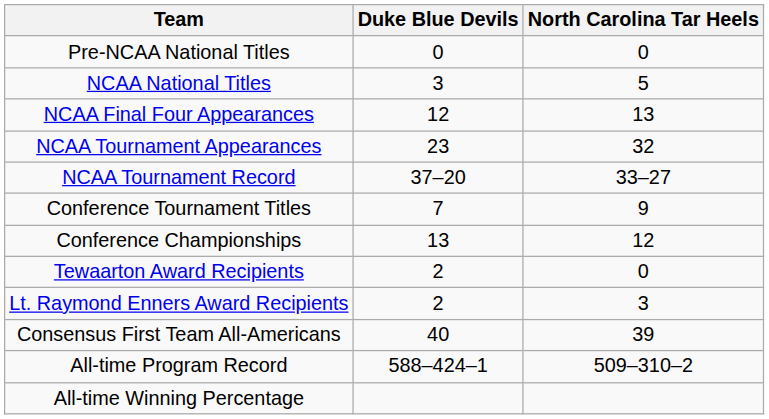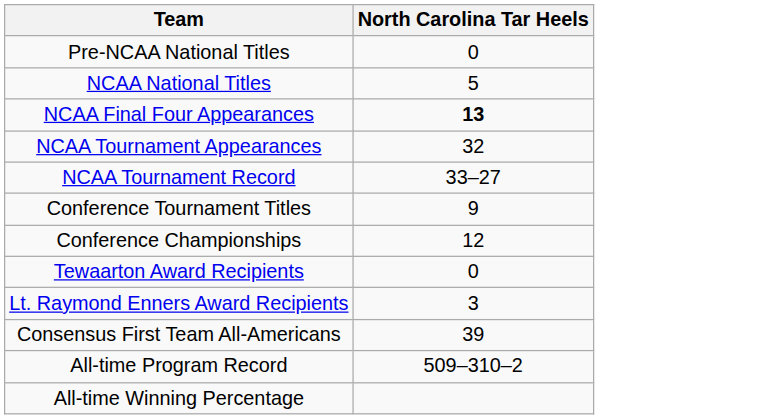- column: Duke Blue Devils | 0 | 3 | 12 | 23 | 37–20 | 7 | 13 | 2 | 2 | 40 | 588–424–1
NCAA Final Four Appearances | North Carolina Tar Heels: normal -> bold
